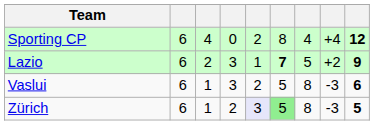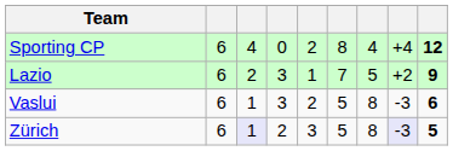Lazio | column 6: bold -> normal
Zürich | column 3: no background -> lavender background
Zürich | column 5: lavender background -> no background
Zürich | column 6: lightgreen background -> no background
Zürich | column 8: no background -> lavender background
